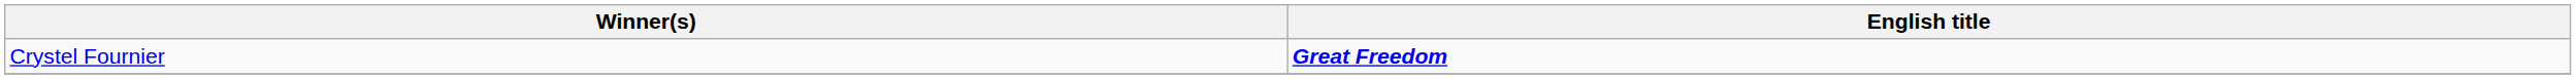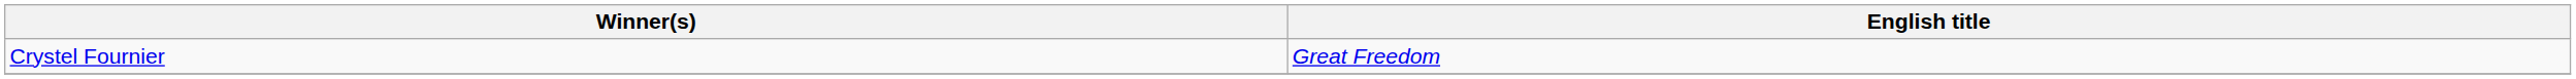Crystel Fournier | English title: bold -> normal
